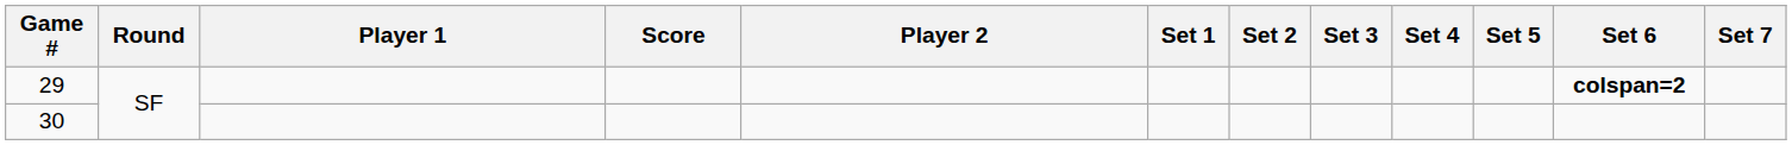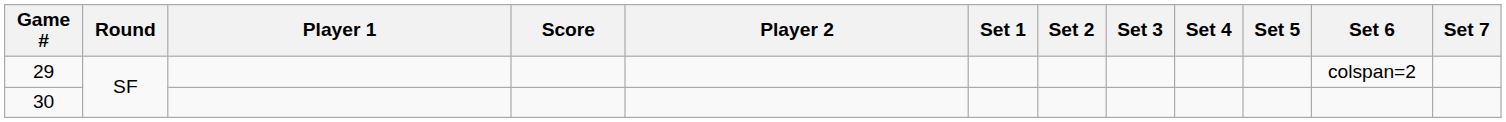29 | Set 6: bold -> normal
